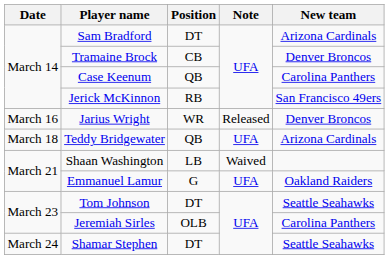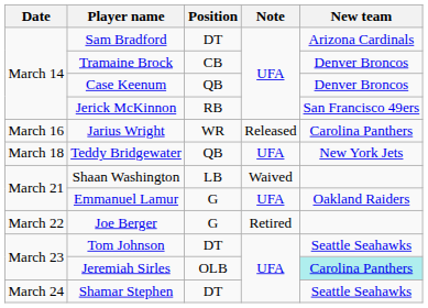Case Keenum | New team: Carolina Panthers -> Denver Broncos
Jarius Wright | New team: Denver Broncos -> Carolina Panthers
Teddy Bridgewater | New team: Arizona Cardinals -> New York Jets
+ row: March 22 | Joe Berger | G | Retired
Jeremiah Sirles | New team: no background -> paleturquoise background
